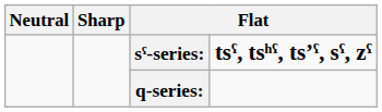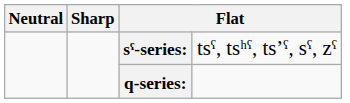sˤ-series: | column 4: bold -> normal
